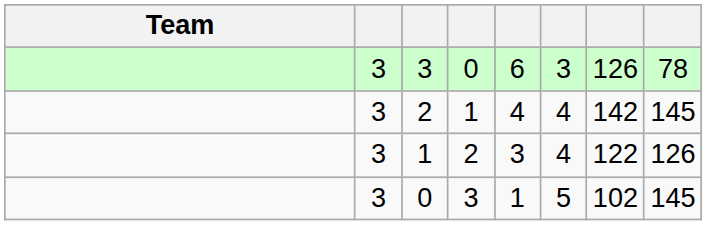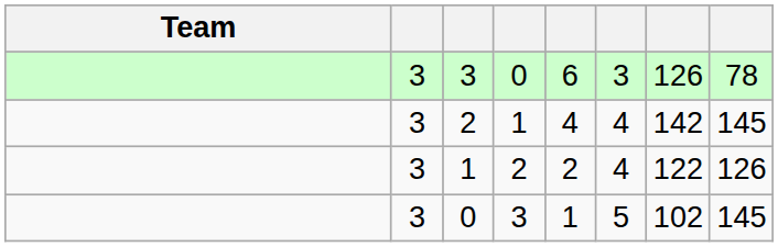row 4 | column 5: 3 -> 2
